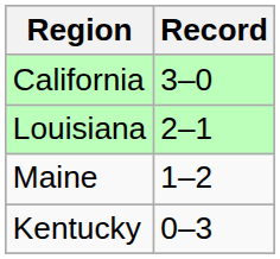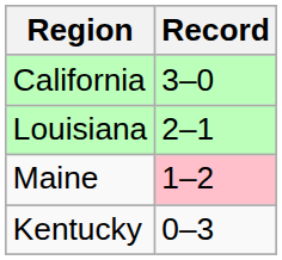Maine | Record: no background -> pink background
